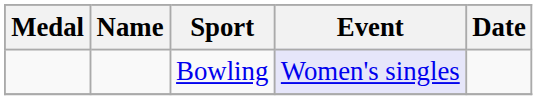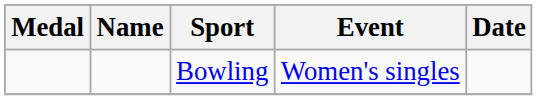Bowling | Event: lavender background -> no background
